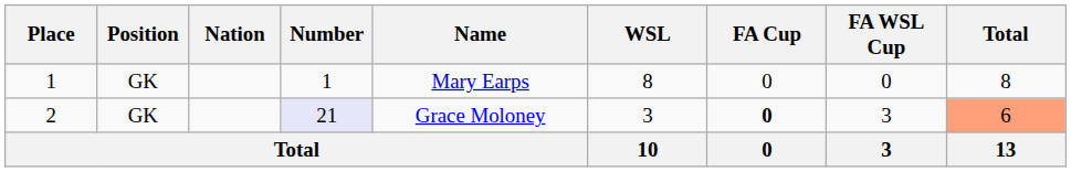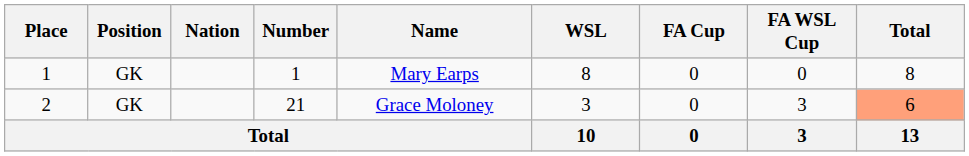2 | Number: lavender background -> no background
2 | FA Cup: bold -> normal
